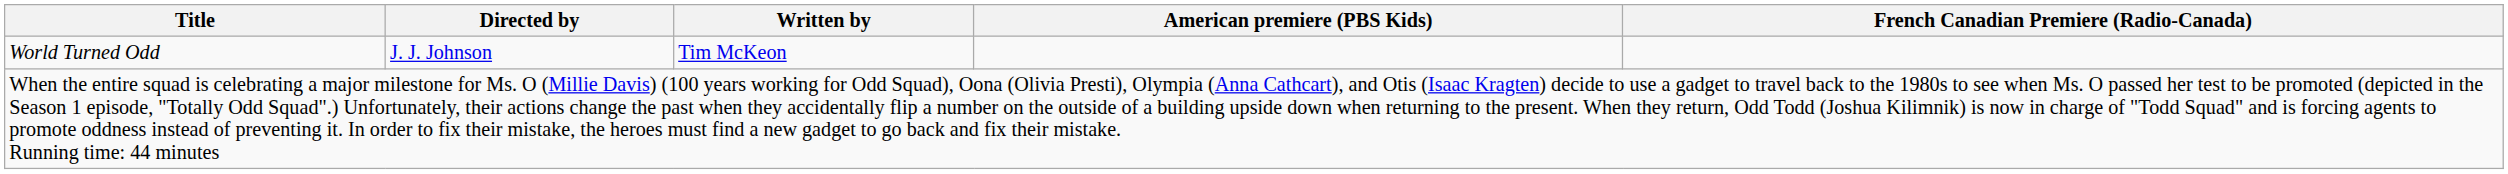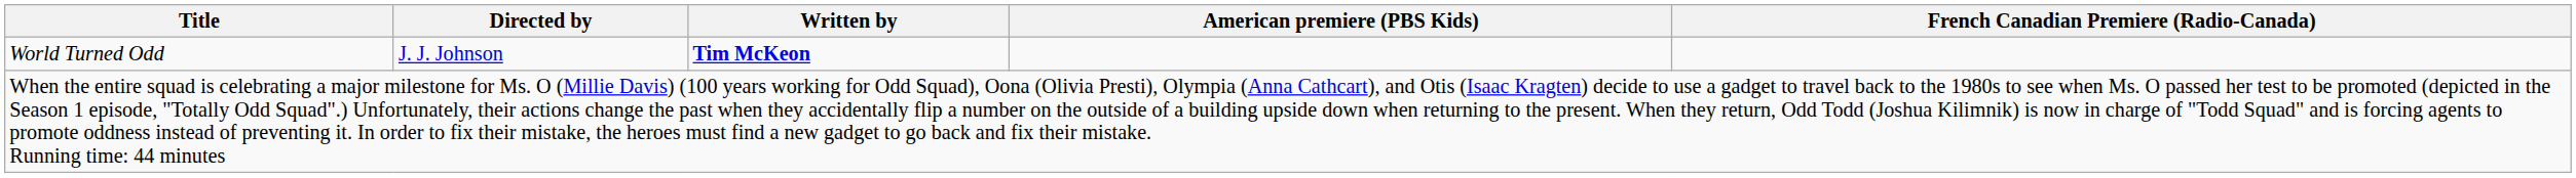World Turned Odd | Written by: normal -> bold
